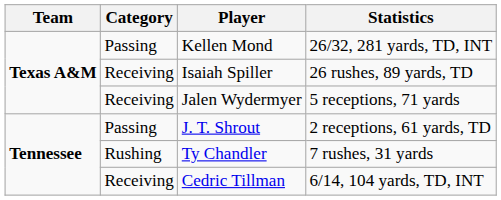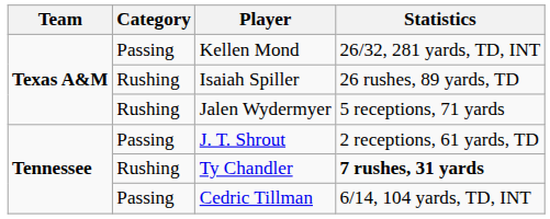Isaiah Spiller | Category: Receiving -> Rushing
Jalen Wydermyer | Category: Receiving -> Rushing
Ty Chandler | Statistics: normal -> bold
Cedric Tillman | Category: Receiving -> Passing
